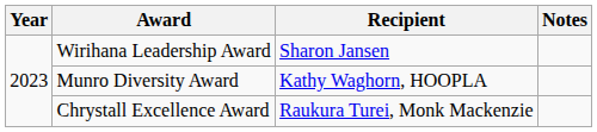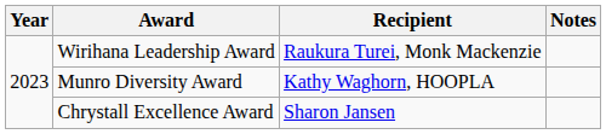Wirihana Leadership Award | Recipient: Sharon Jansen -> Raukura Turei, Monk Mackenzie
Chrystall Excellence Award | Recipient: Raukura Turei, Monk Mackenzie -> Sharon Jansen
